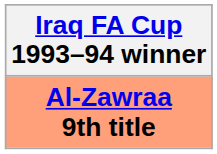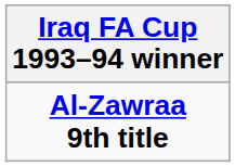row 2 | column 1: lightsalmon background -> no background
